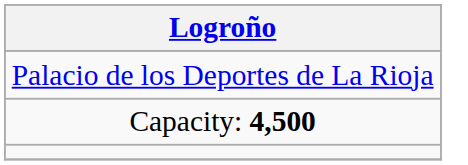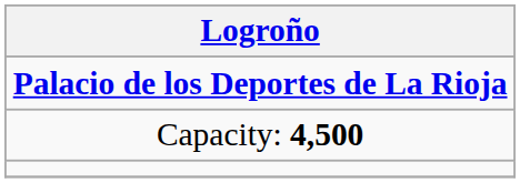row 2 | column 1: normal -> bold
